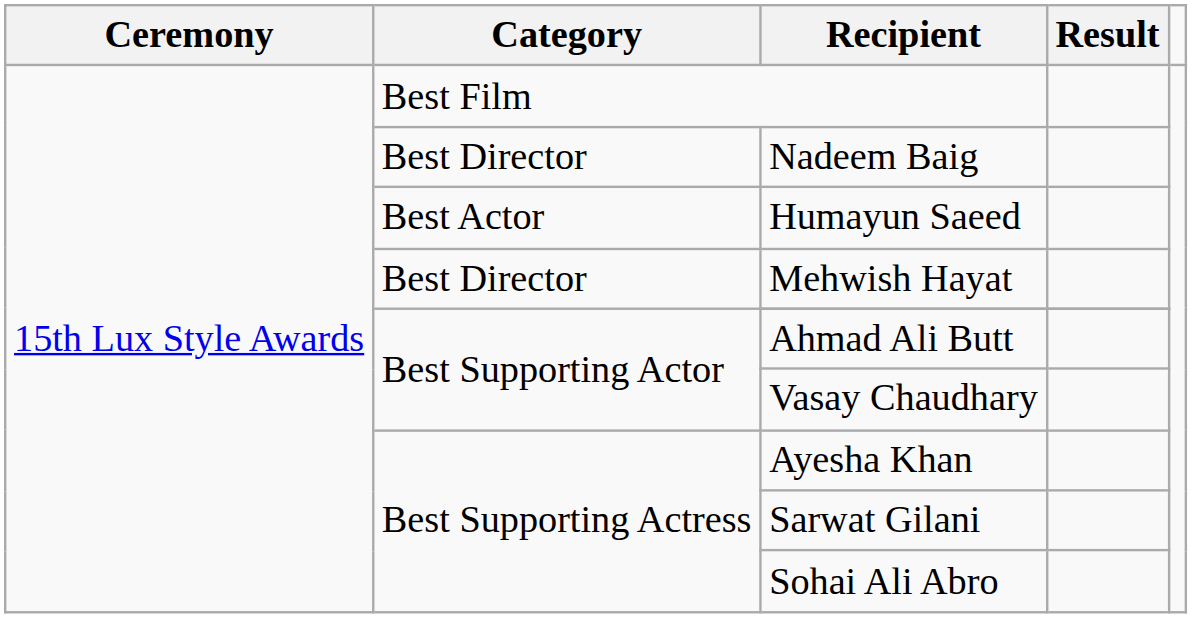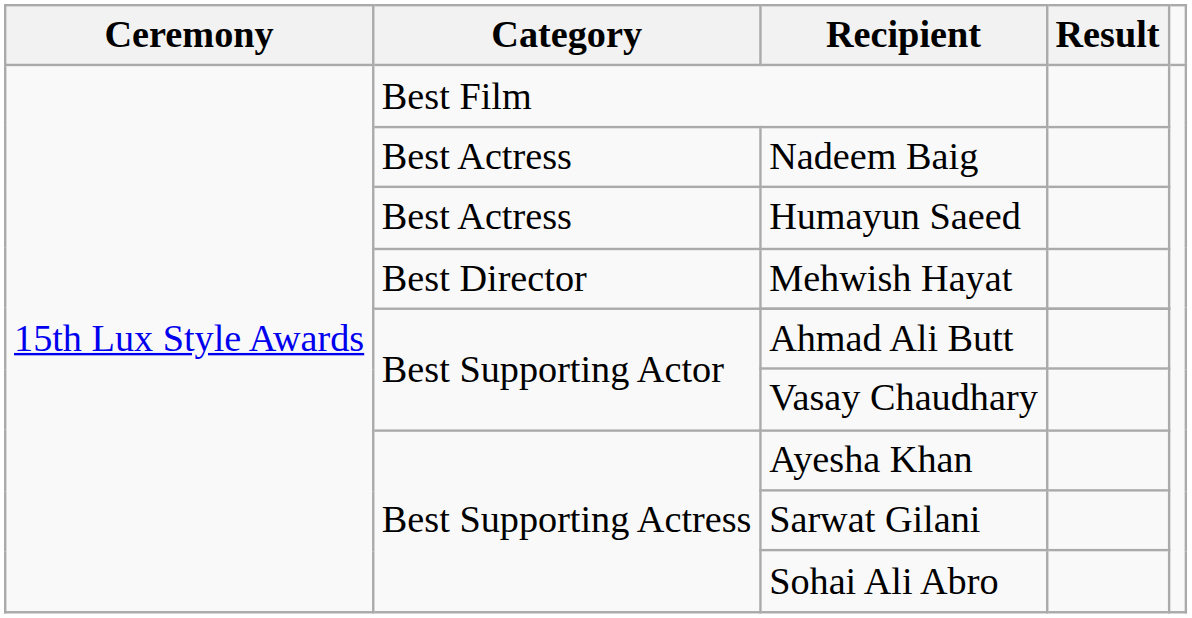Nadeem Baig | Category: Best Director -> Best Actress
Humayun Saeed | Category: Best Actor -> Best Actress
